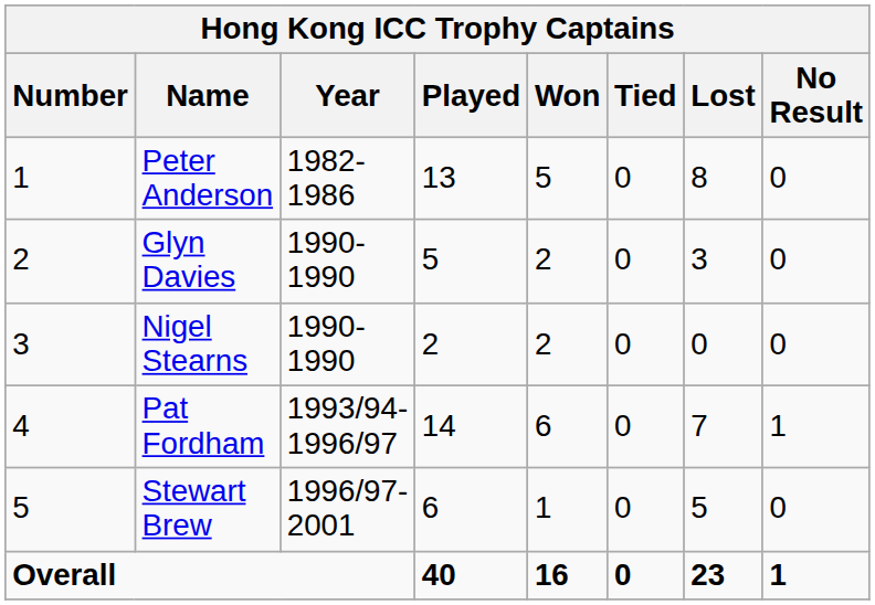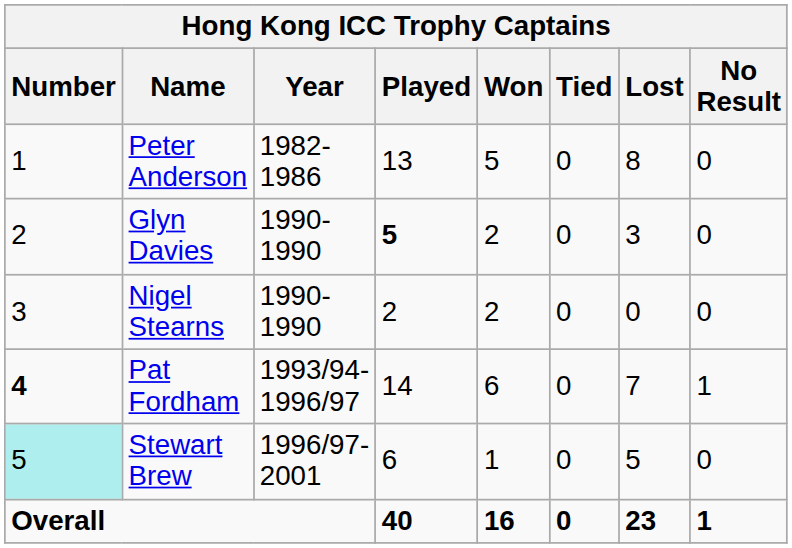Glyn Davies | Played: normal -> bold
Pat Fordham | Number: normal -> bold
Stewart Brew | Number: no background -> paleturquoise background
